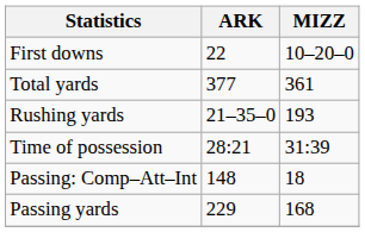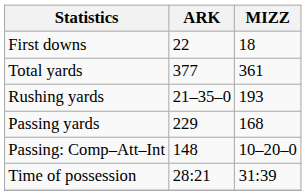First downs | MIZZ: 10–20–0 -> 18
rows swapped: Passing yards <-> Time of possession
Passing: Comp–Att–Int | MIZZ: 18 -> 10–20–0
